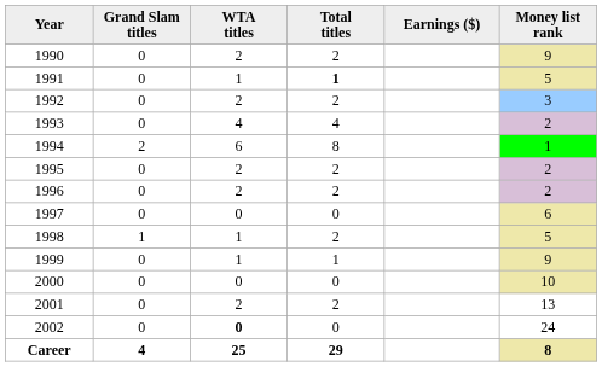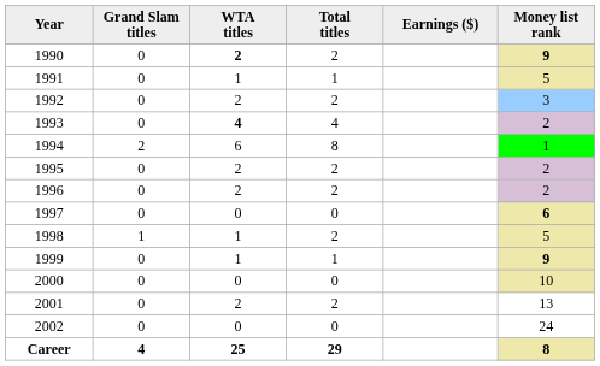1990 | column 3: normal -> bold
1990 | column 6: normal -> bold
1991 | column 4: bold -> normal
1993 | column 3: normal -> bold
1997 | column 6: normal -> bold
1999 | column 6: normal -> bold
2002 | column 3: bold -> normal
